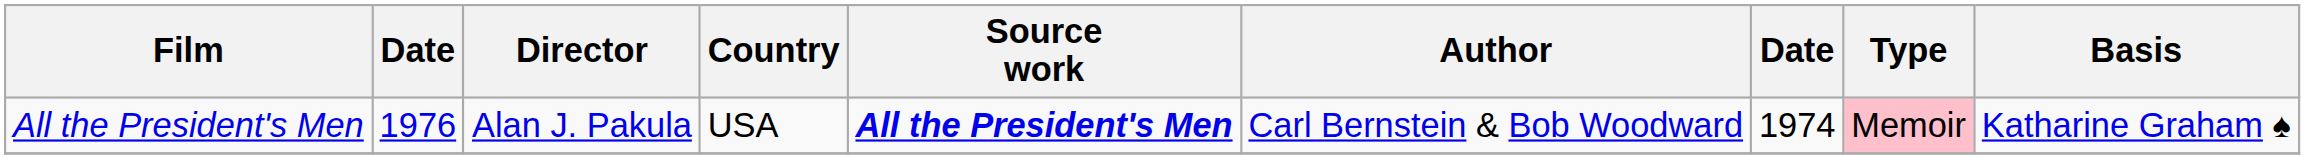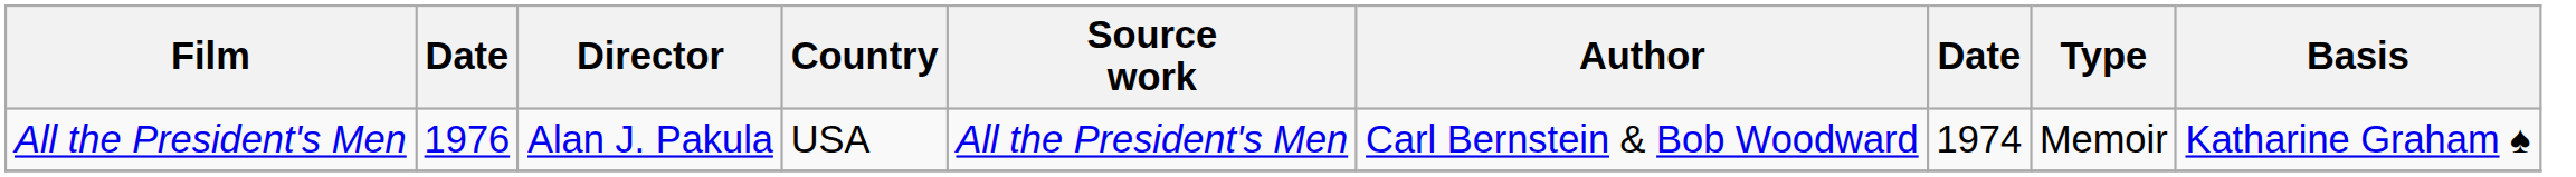row 2 | Source work: bold -> normal
row 2 | Type: pink background -> no background
